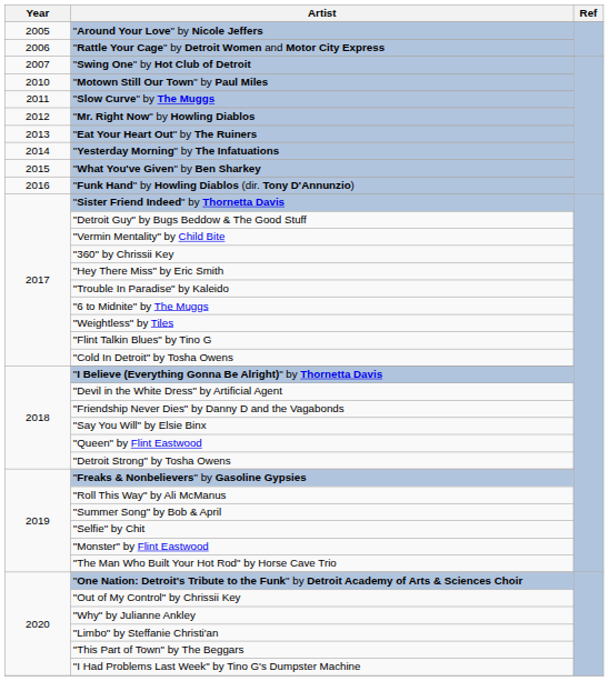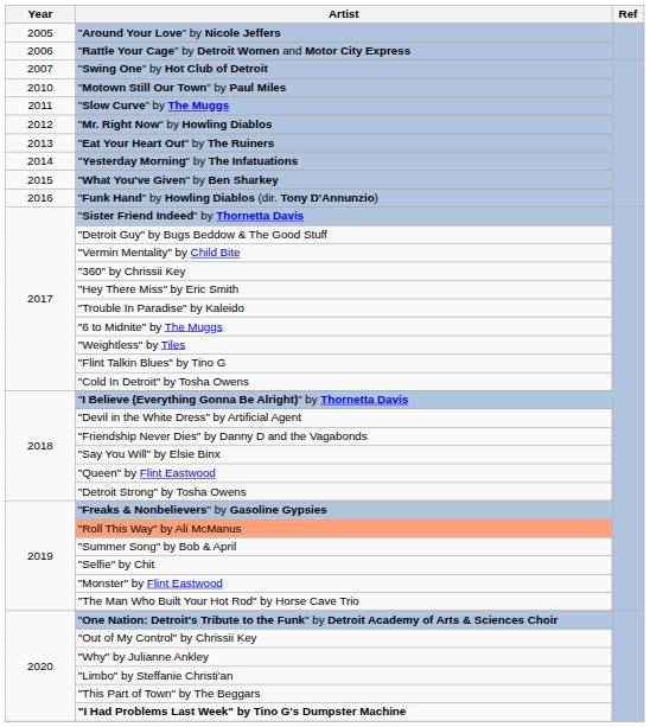"Roll This Way" by Ali McManus | Artist: no background -> lightsalmon background
"I Had Problems Last Week" by Tino G's Dumpster Machine | Artist: normal -> bold
